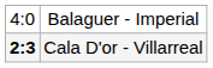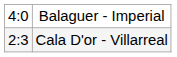Cala D'or - Villarreal | column 1: bold -> normal
